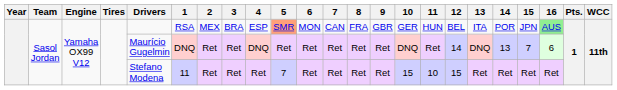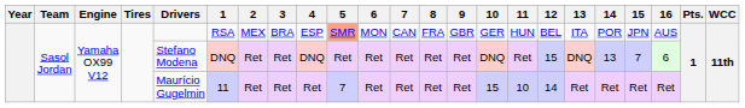row 2 | 16: lightgreen background -> no background
row 3 | Drivers: Maurício Gugelmin -> Stefano Modena
row 3 | 12: 14 -> 15
row 4 | Drivers: Stefano Modena -> Maurício Gugelmin
row 4 | 12: 15 -> 14
